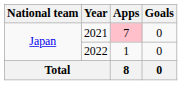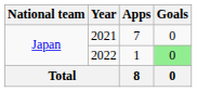2021 | Apps: pink background -> no background
2022 | Goals: no background -> lightgreen background
